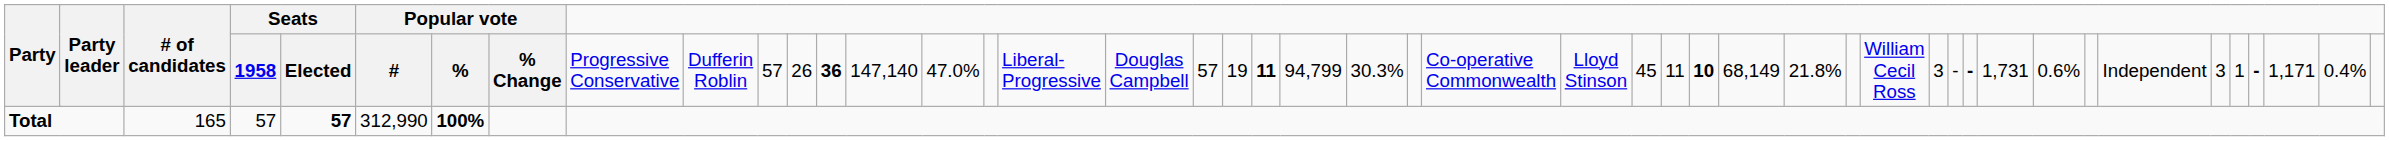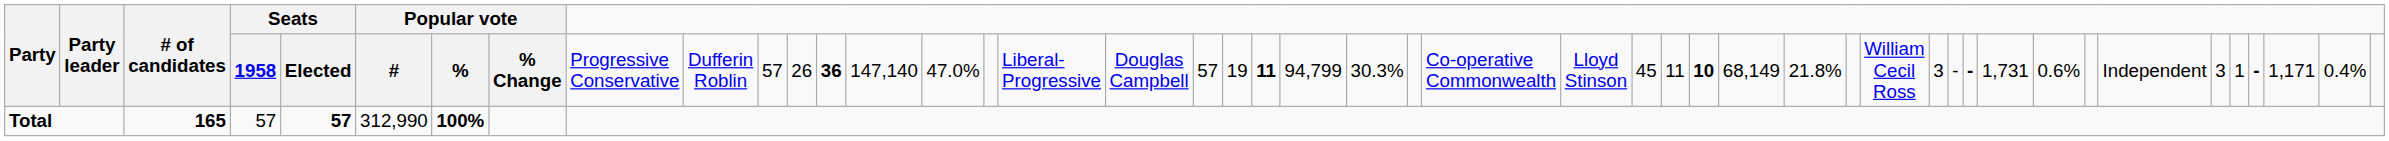row 3 | # of candidates: normal -> bold
